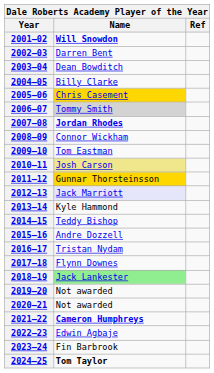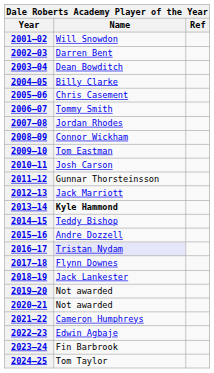2001–02 | Name: bold -> normal
2005–06 | Name: gold background -> no background
2006–07 | Name: lightgrey background -> no background
2007–08 | Name: bold -> normal
2010–11 | Name: khaki background -> no background
2011–12 | Name: gold background -> no background
2012–13 | Name: lavender background -> no background
2013–14 | Name: normal -> bold
2016–17 | Name: no background -> lavender background
2018–19 | Name: lightgreen background -> no background
2021–22 | Name: bold -> normal
2024–25 | Name: bold -> normal
